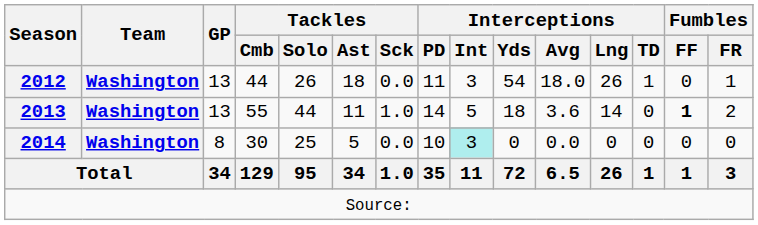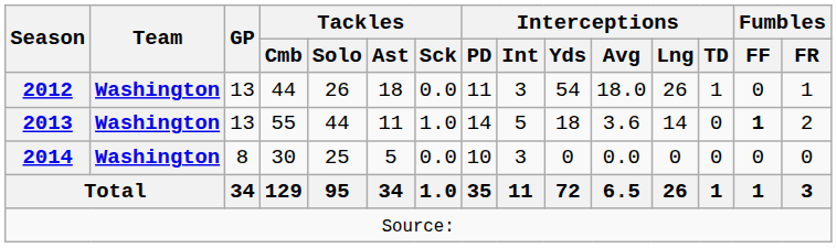2014 | Interceptions / Int: paleturquoise background -> no background
